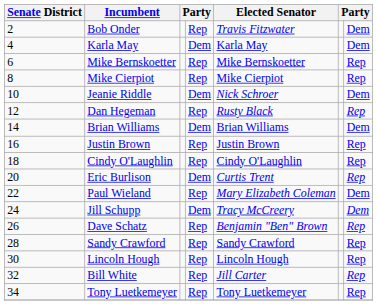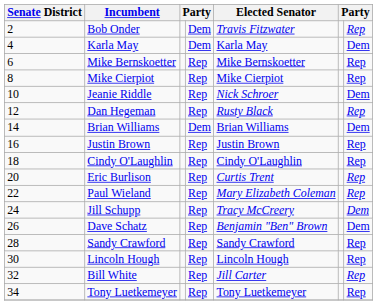Bob Onder | column 4: Rep -> Dem
Bob Onder | column 7: Dem -> Rep
Jeanie Riddle | column 4: Dem -> Rep
Eric Burlison | column 4: Dem -> Rep
Paul Wieland | column 7: Dem -> Rep
Jill Schupp | column 4: Dem -> Rep
Dave Schatz | column 7: Rep -> Dem
